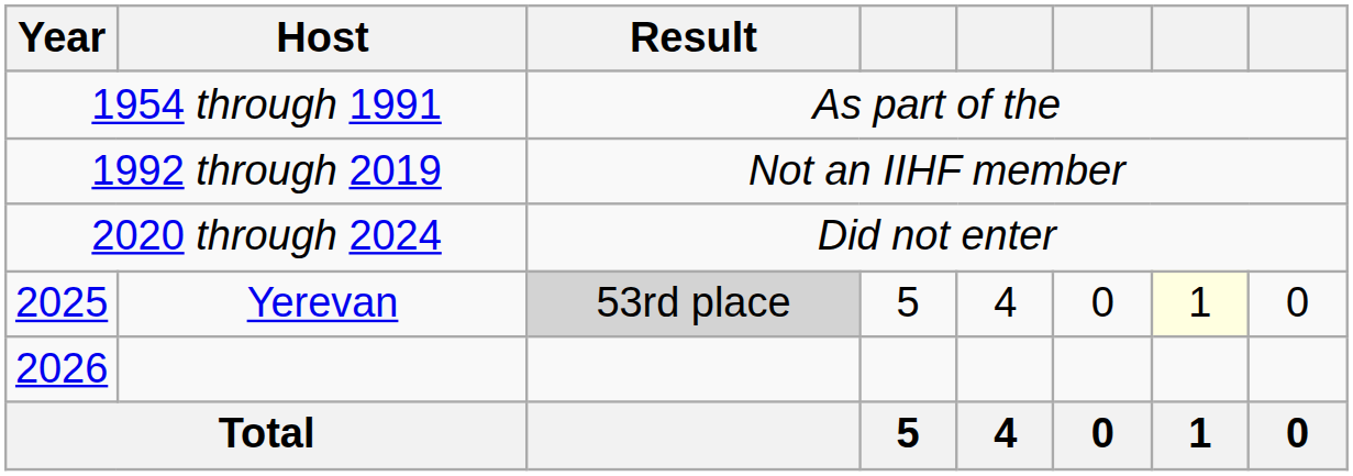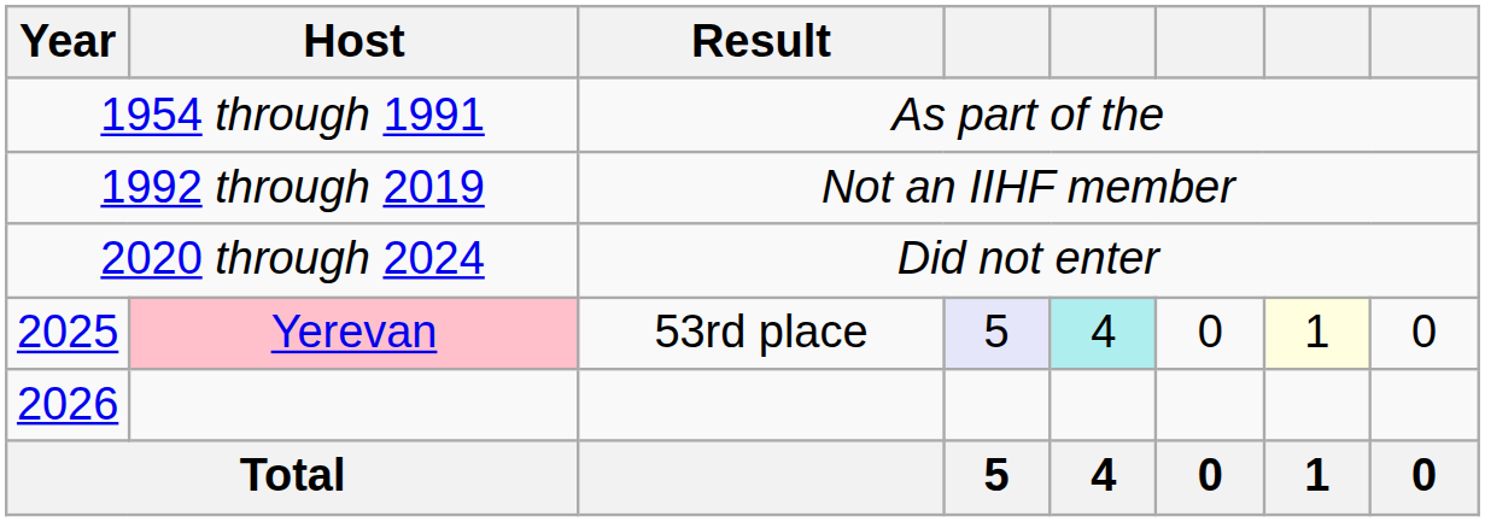2025 | Host: no background -> pink background
2025 | Result: lightgrey background -> no background
2025 | column 4: no background -> lavender background
2025 | column 5: no background -> paleturquoise background
